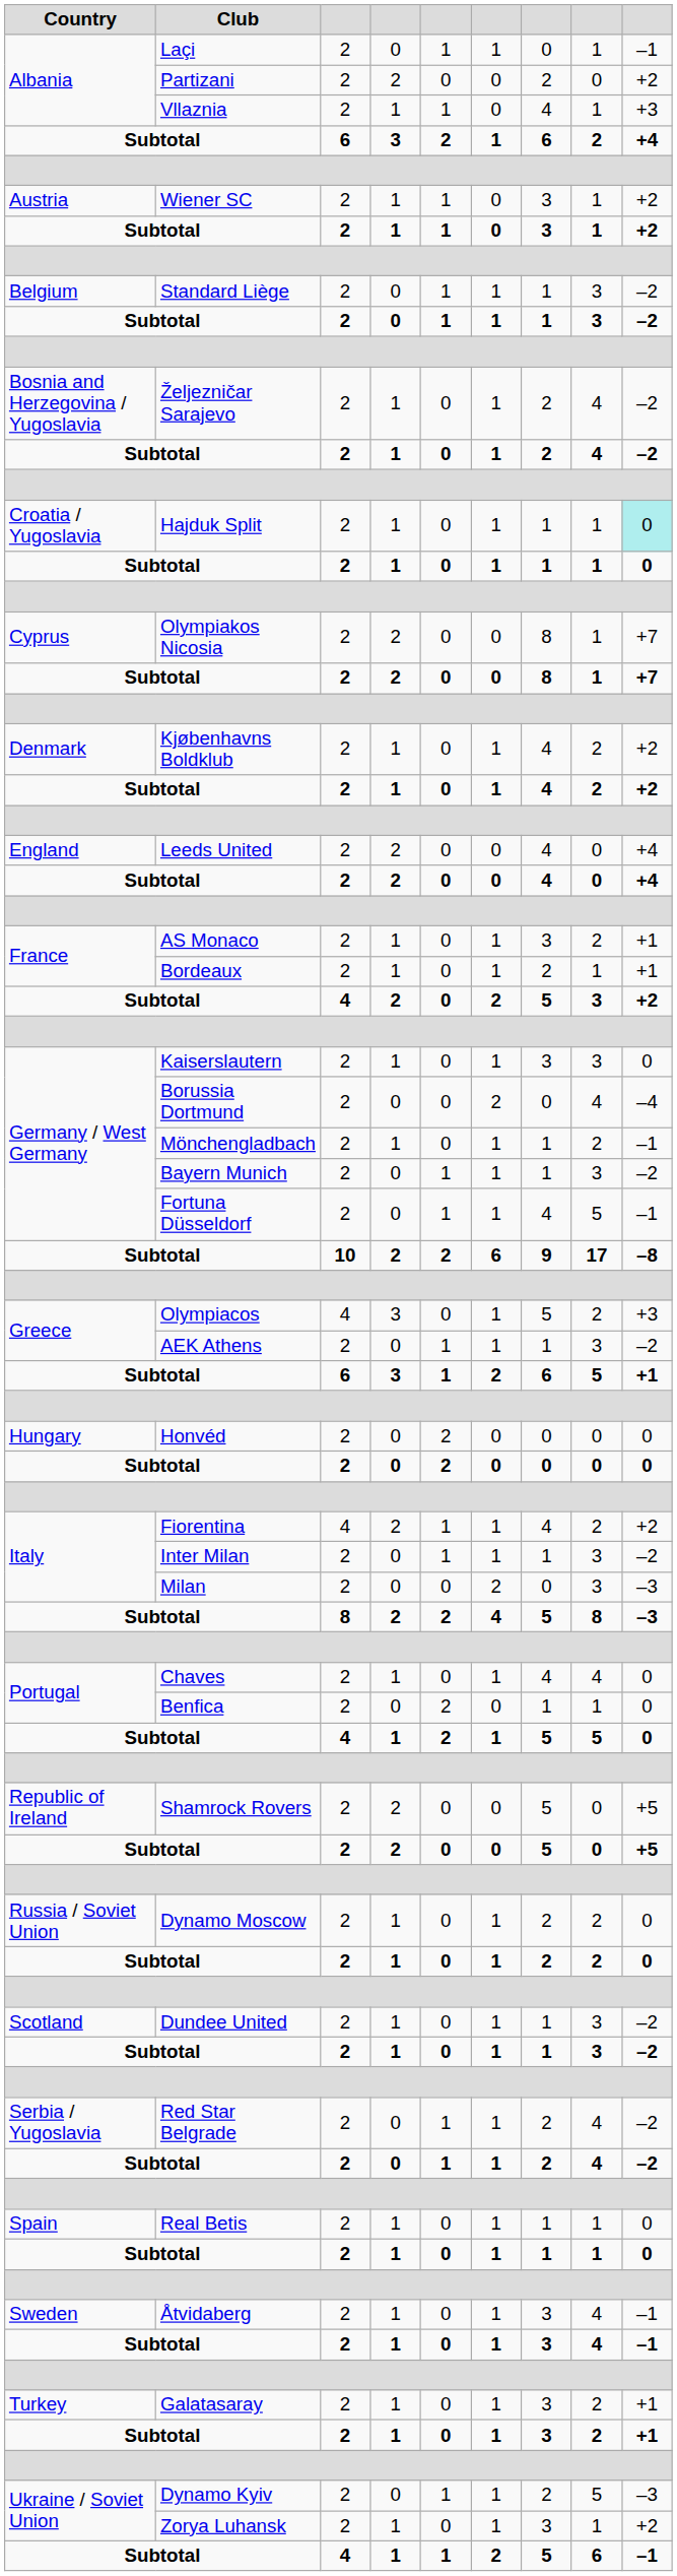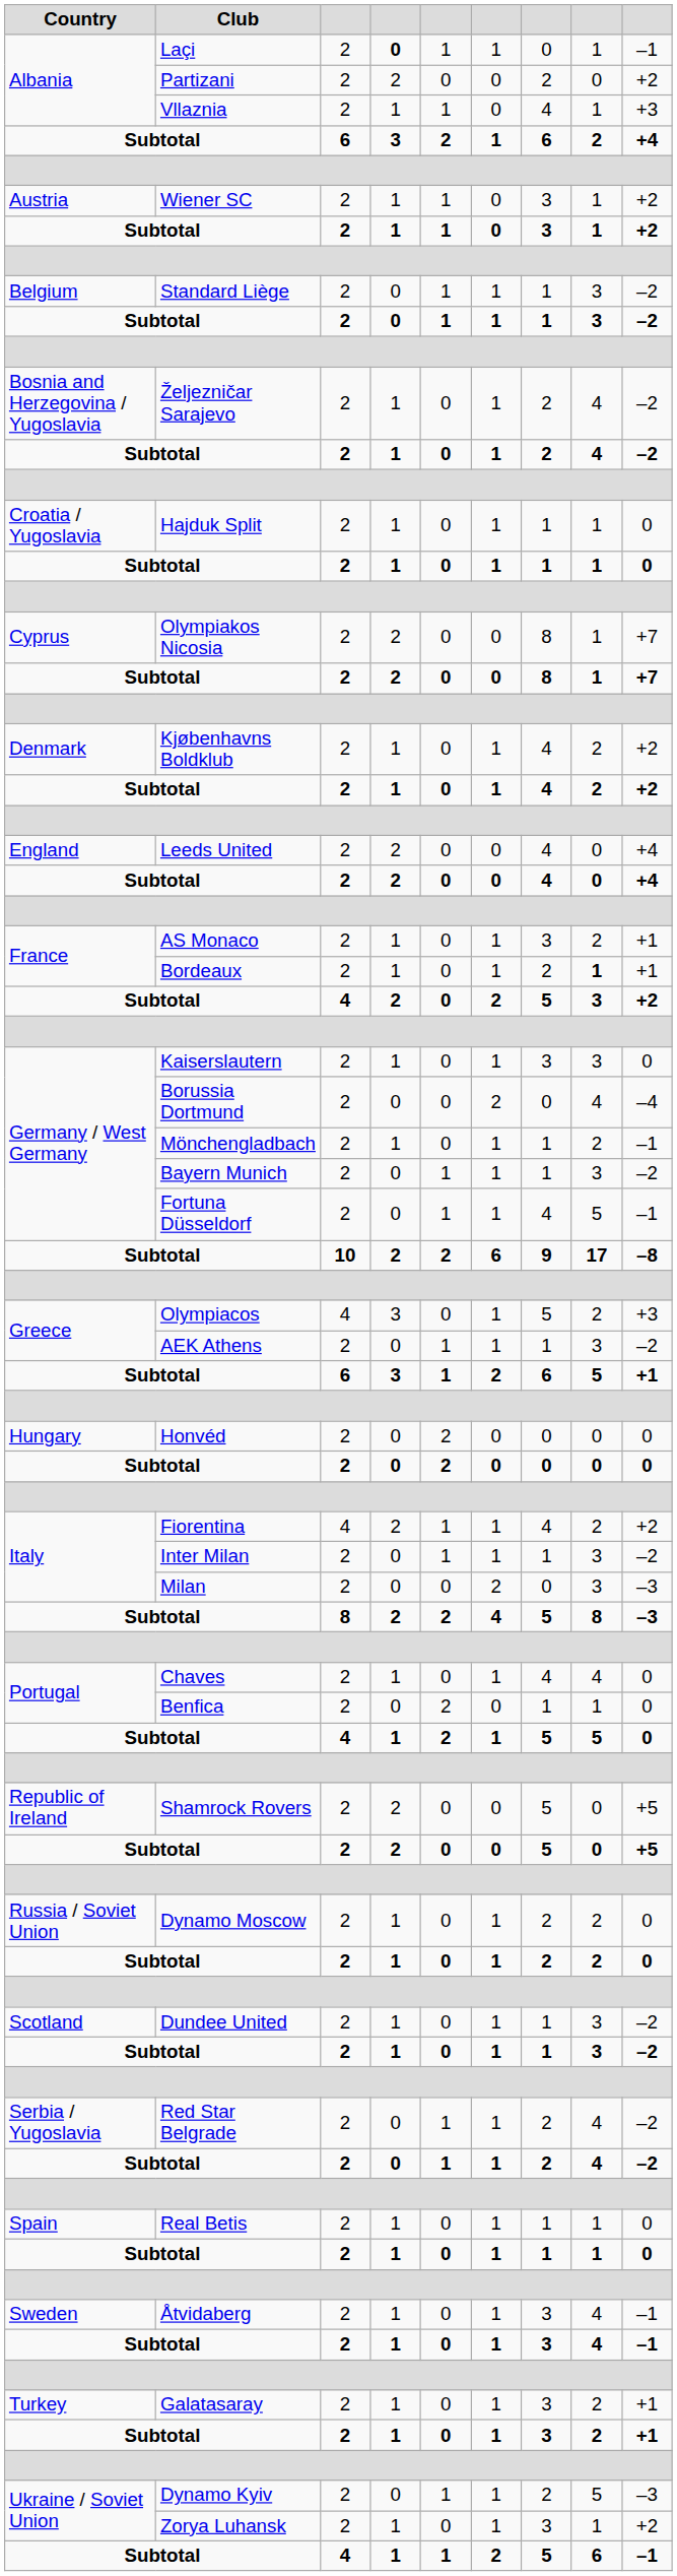Laçi | column 4: normal -> bold
Hajduk Split | column 9: paleturquoise background -> no background
Bordeaux | column 8: normal -> bold
